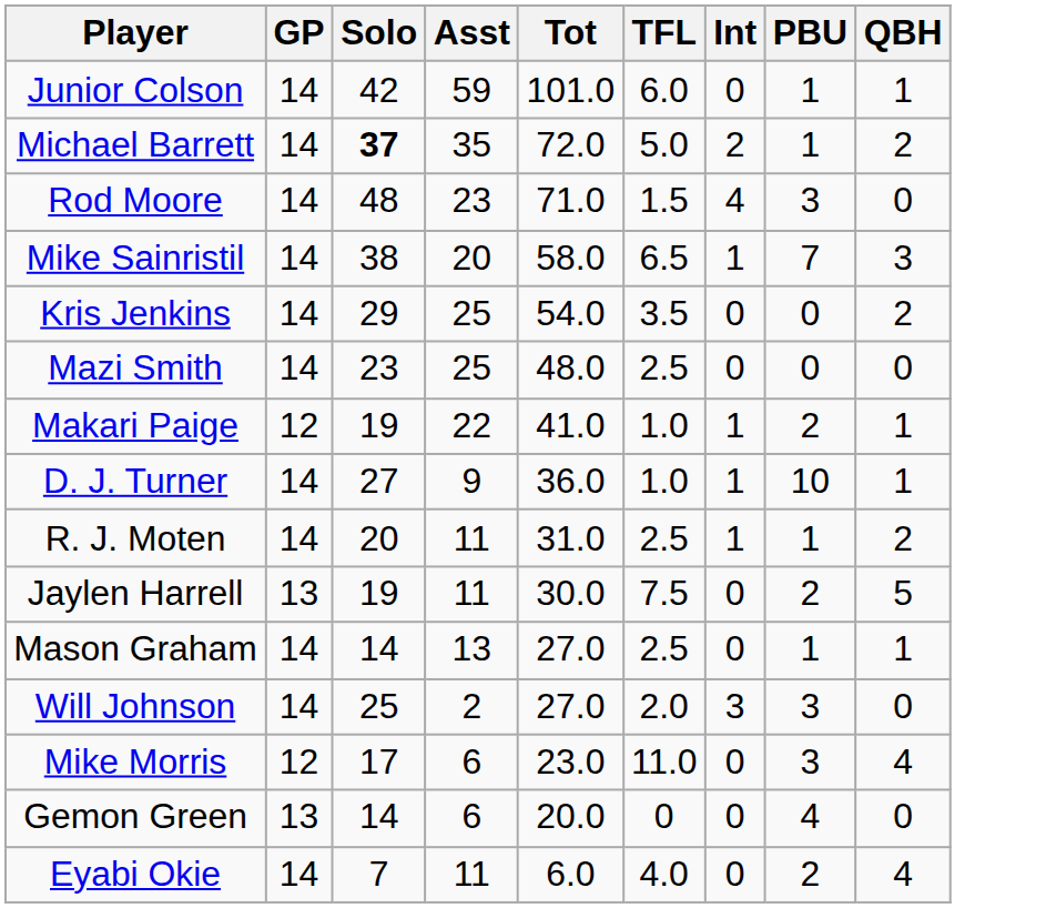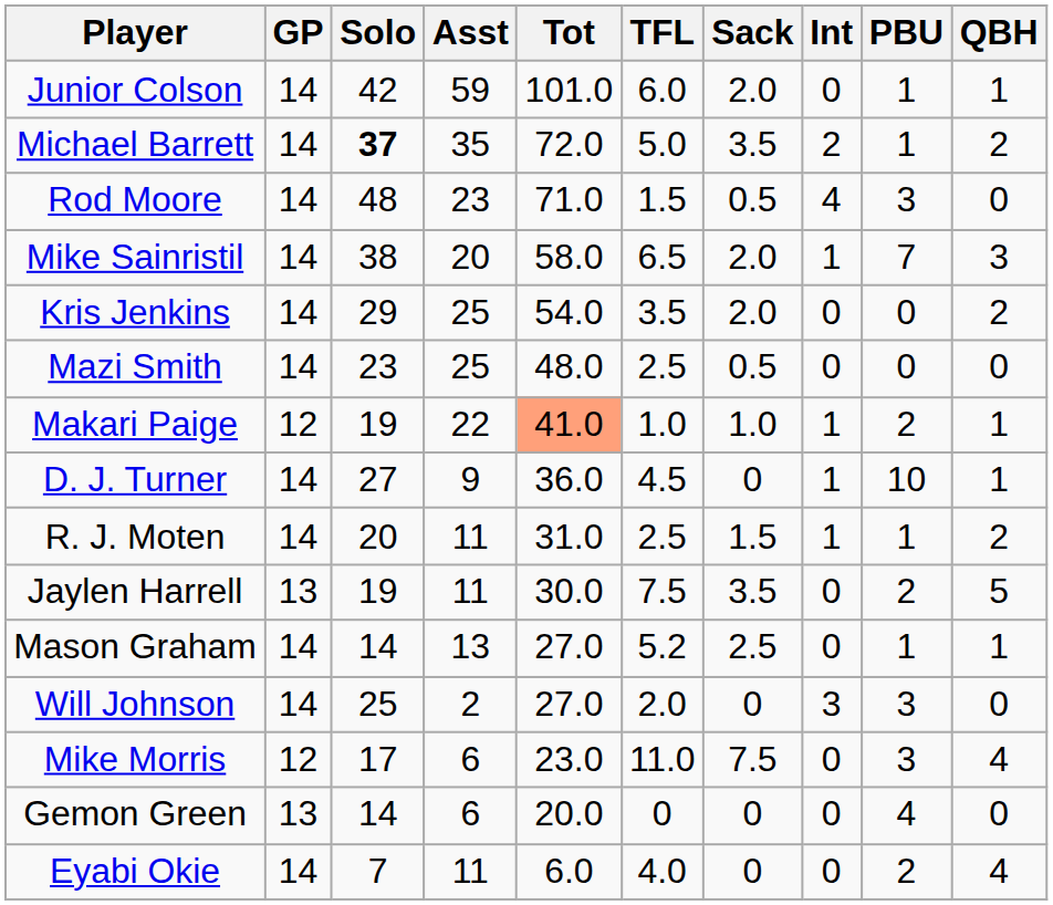+ column: Sack | 2.0 | 3.5 | 0.5 | 2.0 | 2.0 | 0.5 | 1.0 | 0 | 1.5 | 3.5 | 2.5 | 0 | 7.5 | 0 | 0
Makari Paige | Tot: no background -> lightsalmon background
D. J. Turner | TFL: 1.0 -> 4.5
Mason Graham | TFL: 2.5 -> 5.2
